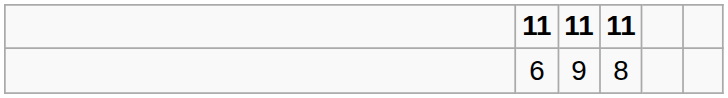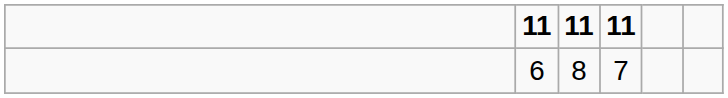row 2 | column 3: 9 -> 8
row 2 | column 4: 8 -> 7
